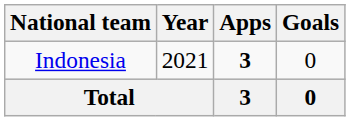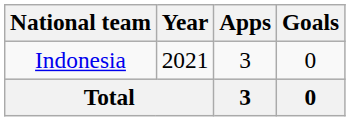Indonesia | Apps: bold -> normal
